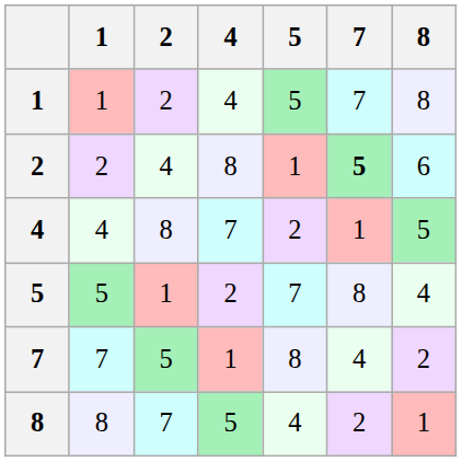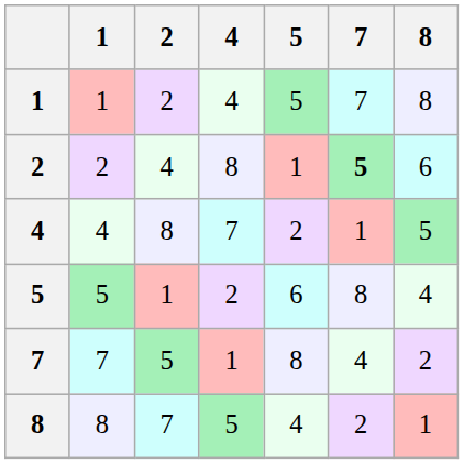row 5 | 5: 7 -> 6
